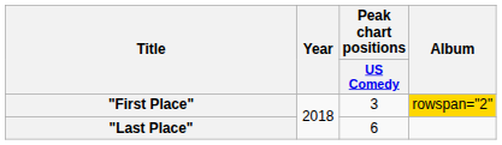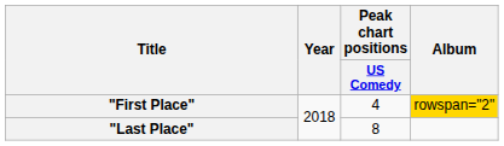"First Place" | Peak chart positions / US Comedy: 3 -> 4
"Last Place" | Peak chart positions / US Comedy: 6 -> 8
